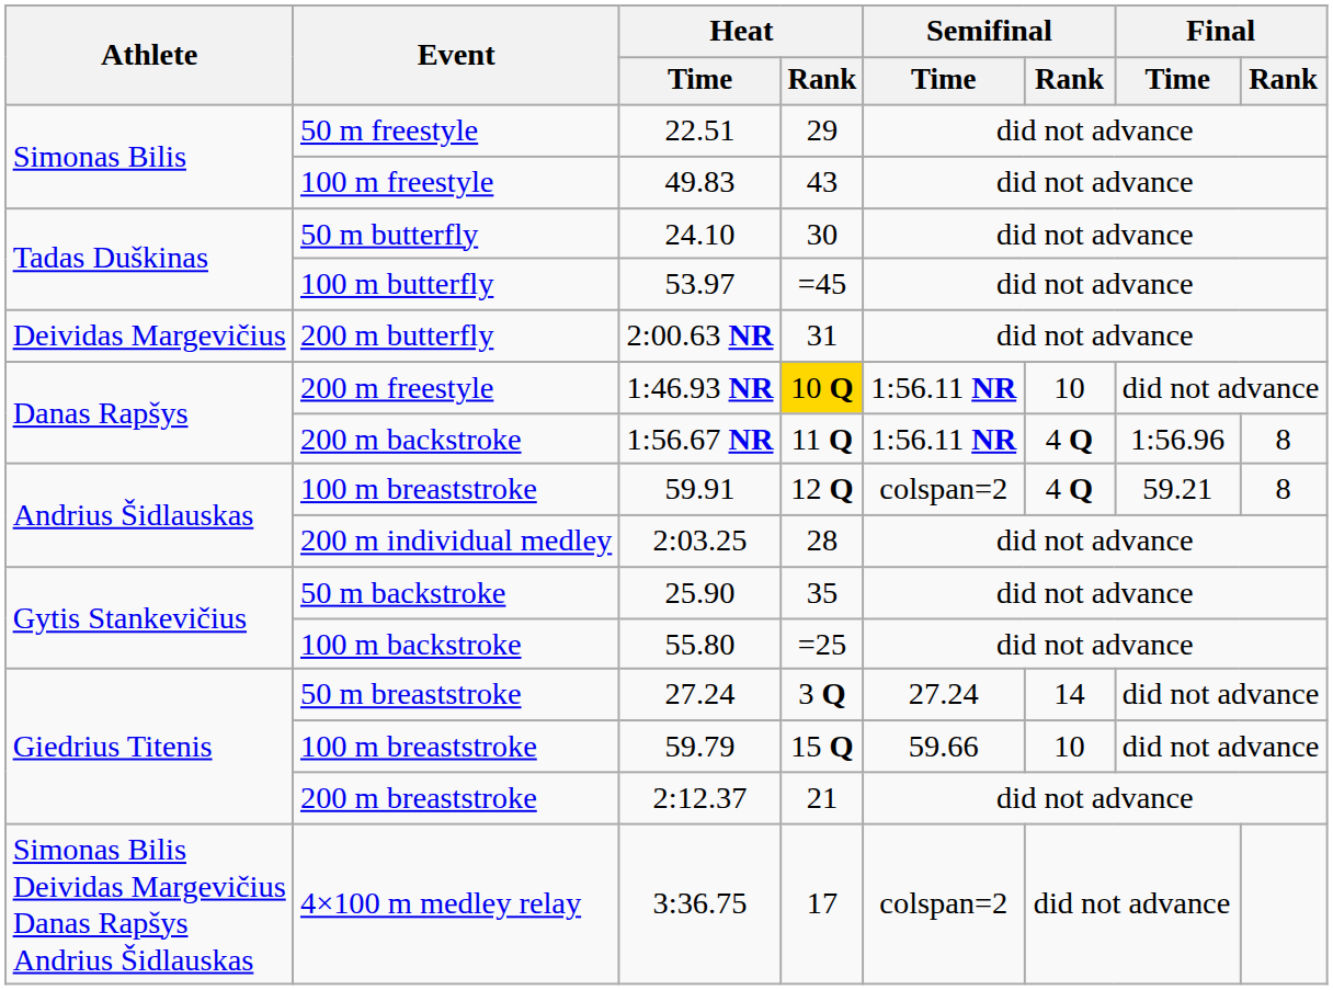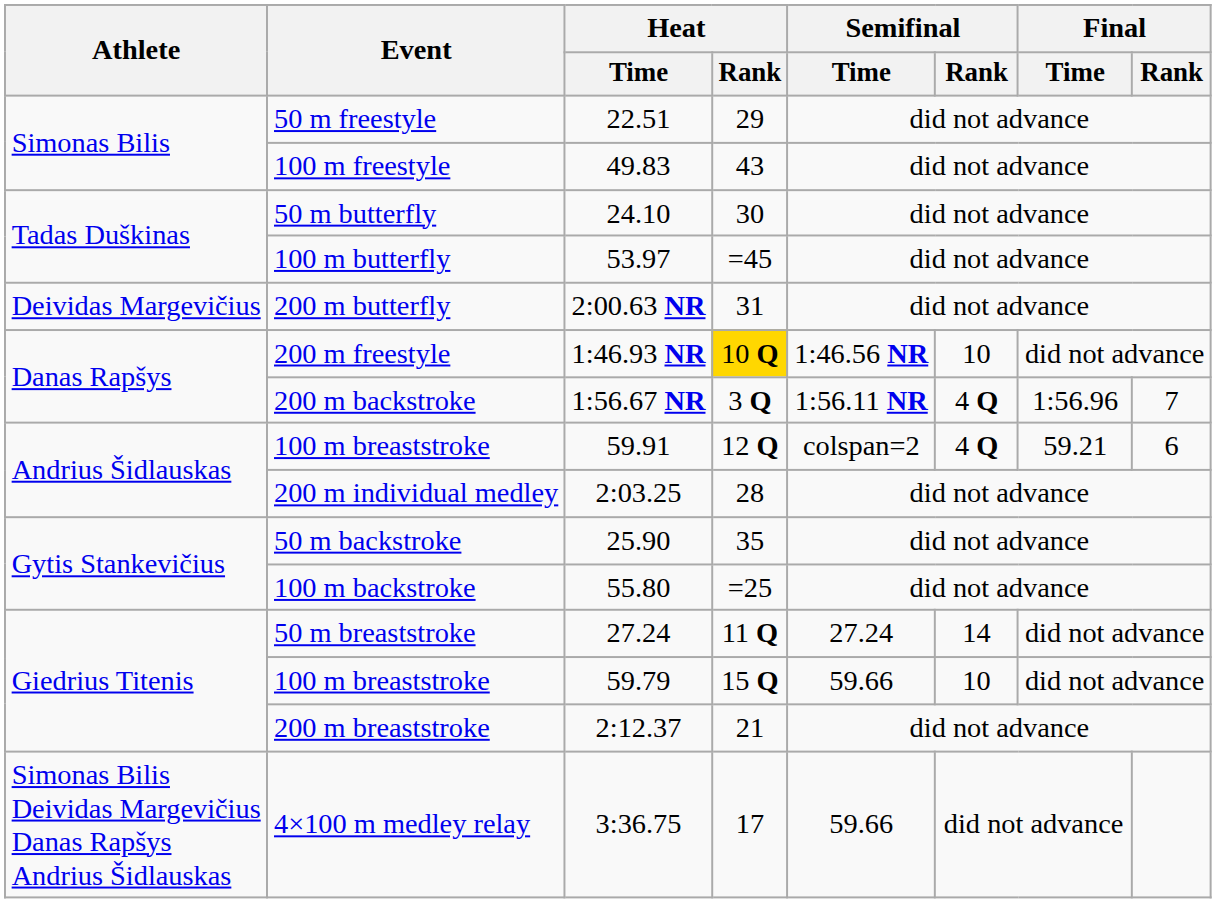200 m freestyle | Semifinal / Time: 1:56.11 NR -> 1:46.56 NR
200 m backstroke | Heat / Rank: 11 Q -> 3 Q
200 m backstroke | Final / Rank: 8 -> 7
100 m breaststroke / 59.91 | Final / Rank: 8 -> 6
50 m breaststroke | Heat / Rank: 3 Q -> 11 Q
4×100 m medley relay | Semifinal / Time: colspan=2 -> 59.66
